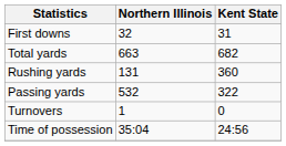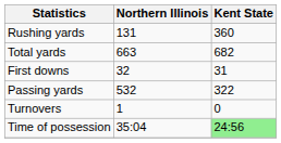rows swapped: First downs <-> Rushing yards
Time of possession | Kent State: no background -> lightgreen background
